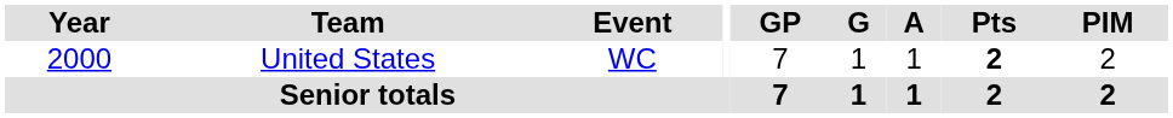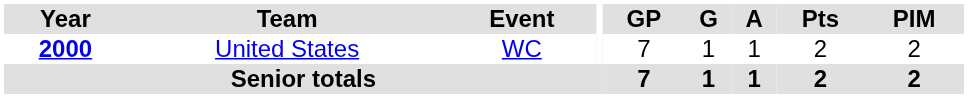United States | Year: normal -> bold
United States | Pts: bold -> normal
